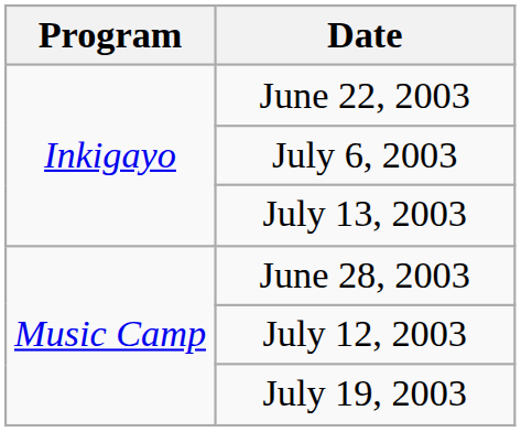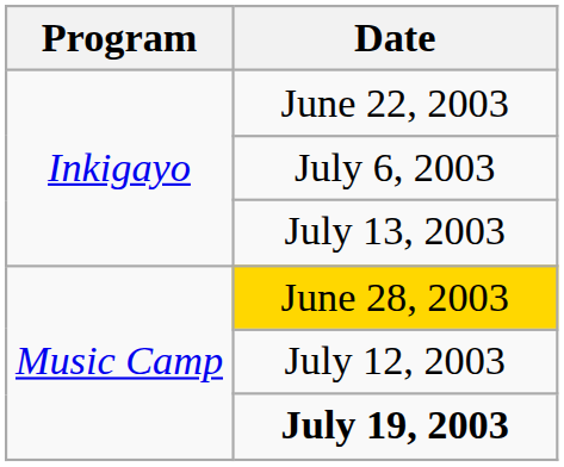June 28, 2003 | Date: no background -> gold background
July 19, 2003 | Date: normal -> bold
